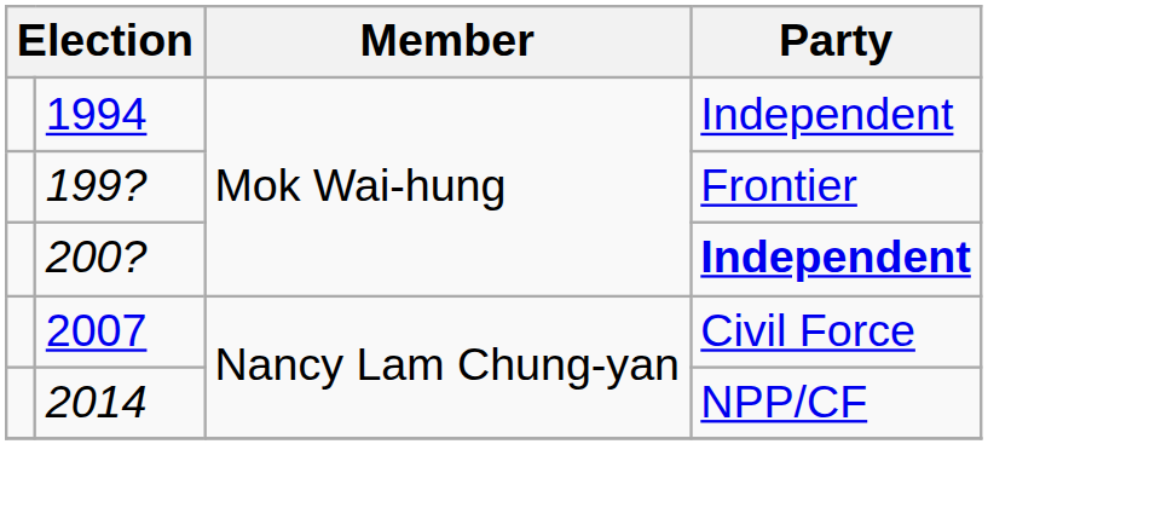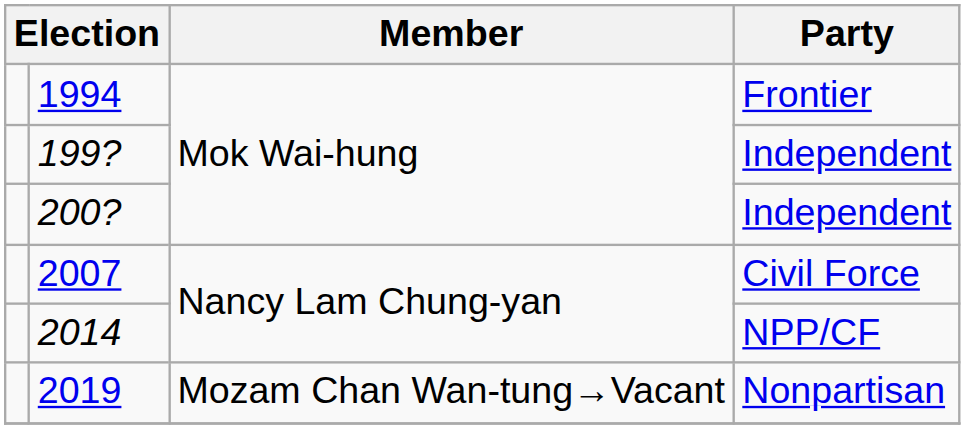1994 | Party: Independent -> Frontier
199? | Party: Frontier -> Independent
200? | Party: bold -> normal
+ row: 2019 | Mozam Chan Wan-tung→Vacant | Nonpartisan
